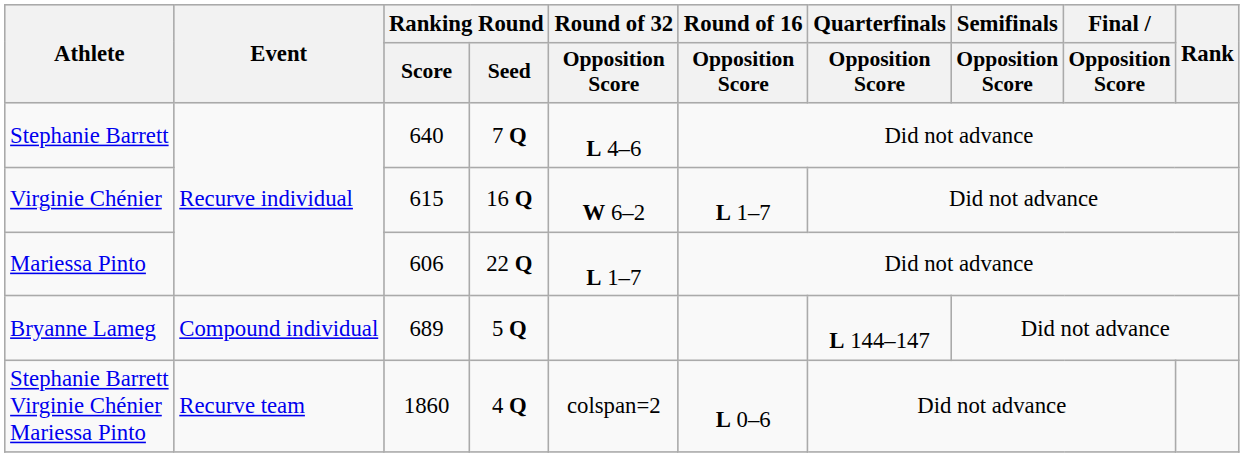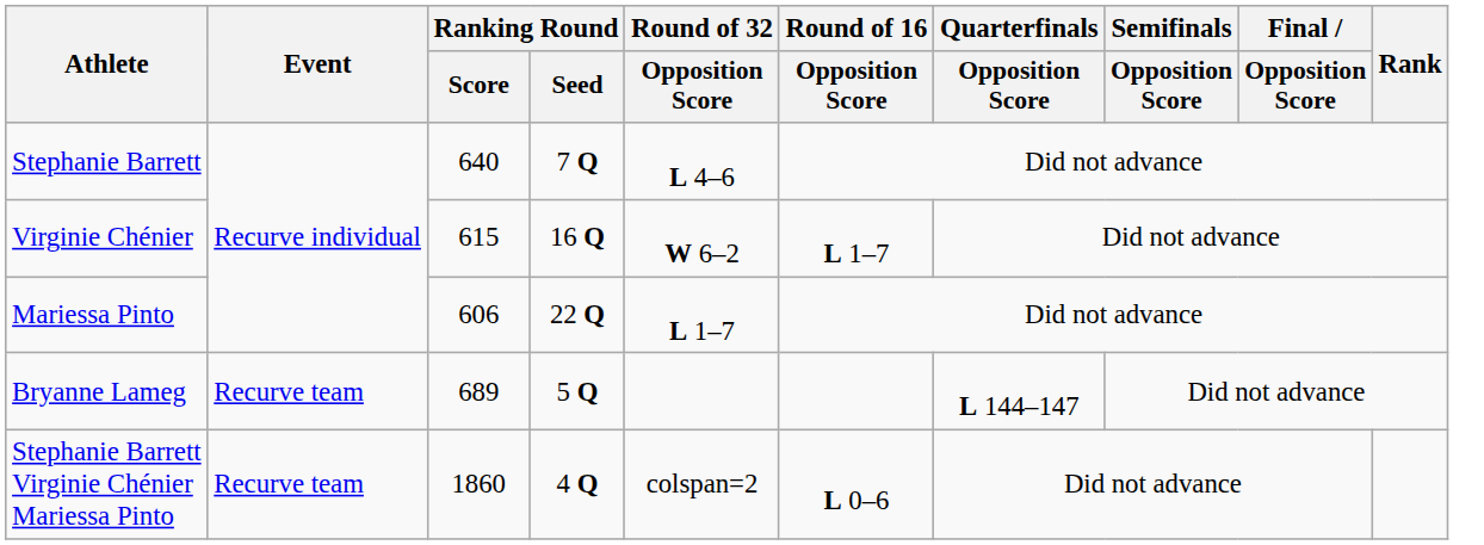Bryanne Lameg | Event: Compound individual -> Recurve team
